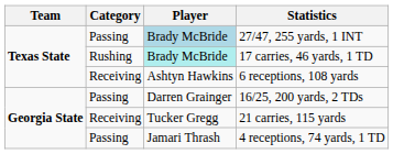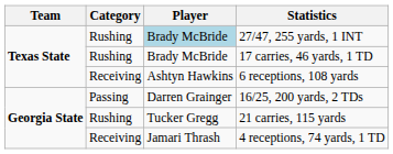27/47, 255 yards, 1 INT | Category: Passing -> Rushing
17 carries, 46 yards, 1 TD | Player: paleturquoise background -> no background
21 carries, 115 yards | Category: Receiving -> Rushing
4 receptions, 74 yards, 1 TD | Category: Passing -> Receiving
